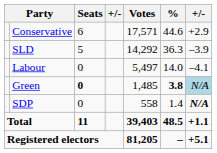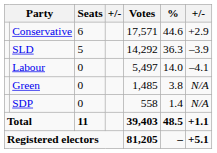Green | Seats: bold -> normal
Green | %: bold -> normal
Green | column 7: lightblue background -> no background
SDP | column 7: bold -> normal
